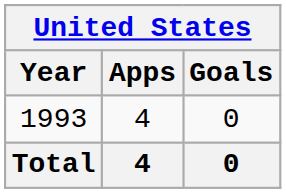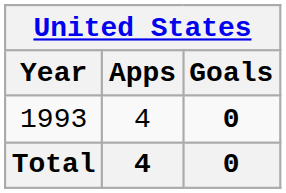1993 | Goals: normal -> bold
